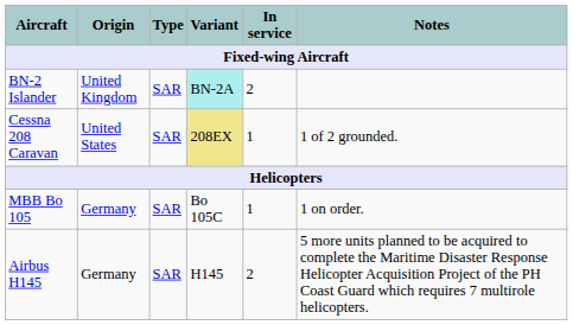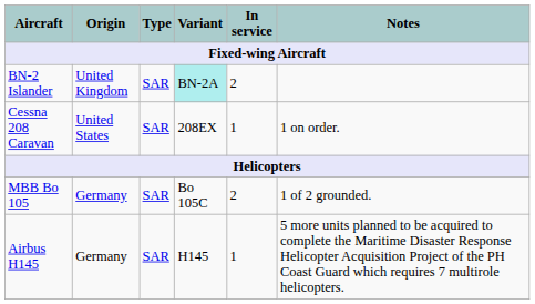Cessna 208 Caravan | Variant: khaki background -> no background
Cessna 208 Caravan | Notes: 1 of 2 grounded. -> 1 on order.
MBB Bo 105 | In service: 1 -> 2
MBB Bo 105 | Notes: 1 on order. -> 1 of 2 grounded.
Airbus H145 | In service: 2 -> 1
